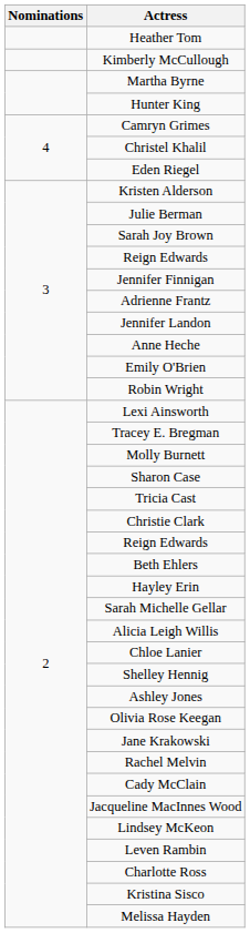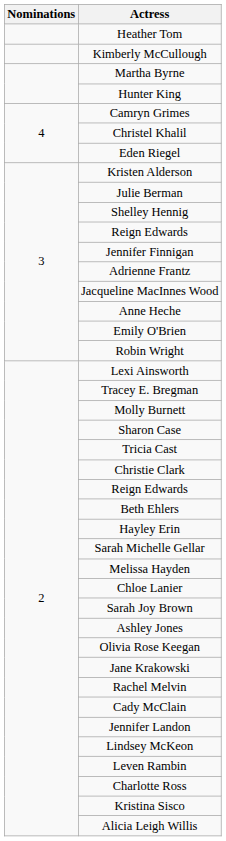row 11 | Actress: Sarah Joy Brown -> Shelley Hennig
row 15 | Actress: Jennifer Landon -> Jacqueline MacInnes Wood
row 29 | Actress: Alicia Leigh Willis -> Melissa Hayden
row 31 | Actress: Shelley Hennig -> Sarah Joy Brown
row 37 | Actress: Jacqueline MacInnes Wood -> Jennifer Landon
row 42 | Actress: Melissa Hayden -> Alicia Leigh Willis
